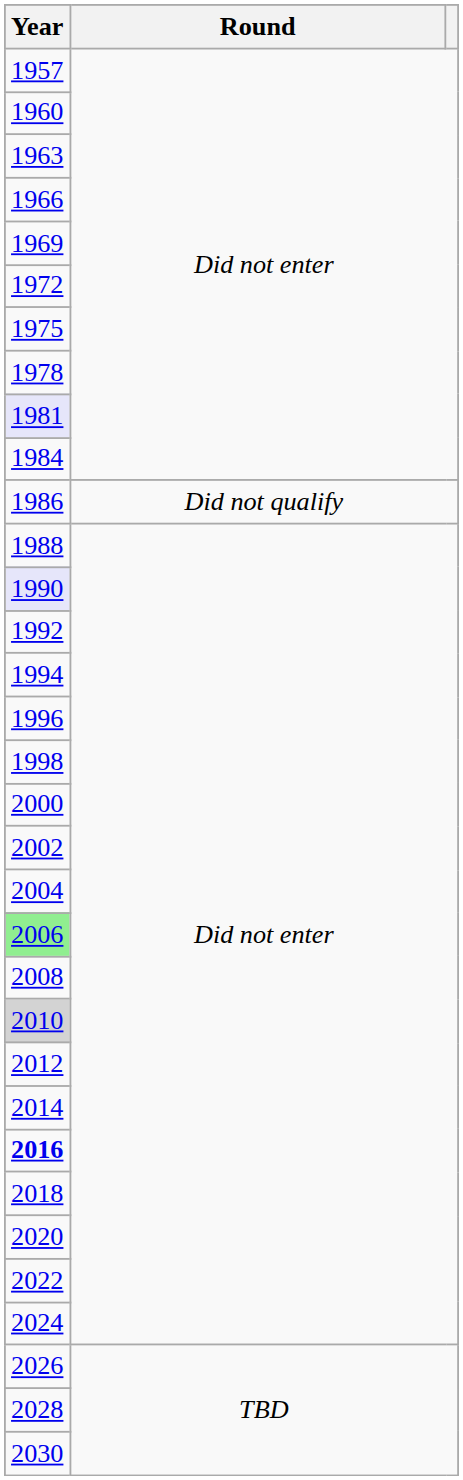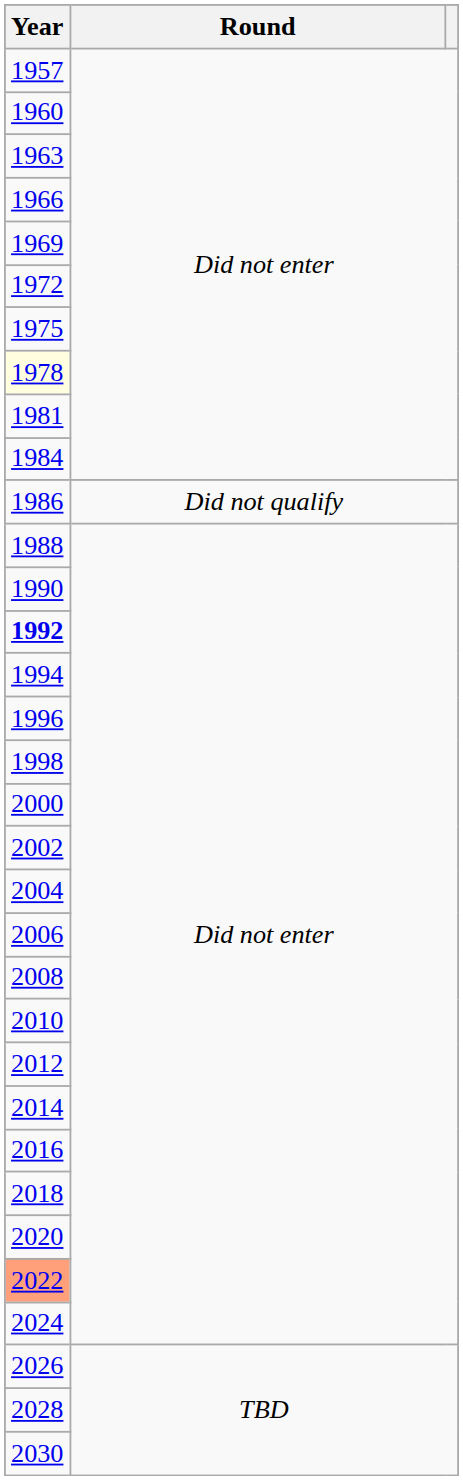1978 | Year: no background -> lightyellow background
1981 | Year: lavender background -> no background
1990 | Year: lavender background -> no background
1992 | Year: normal -> bold
2006 | Year: lightgreen background -> no background
2010 | Year: lightgrey background -> no background
2016 | Year: bold -> normal
2022 | Year: no background -> lightsalmon background
